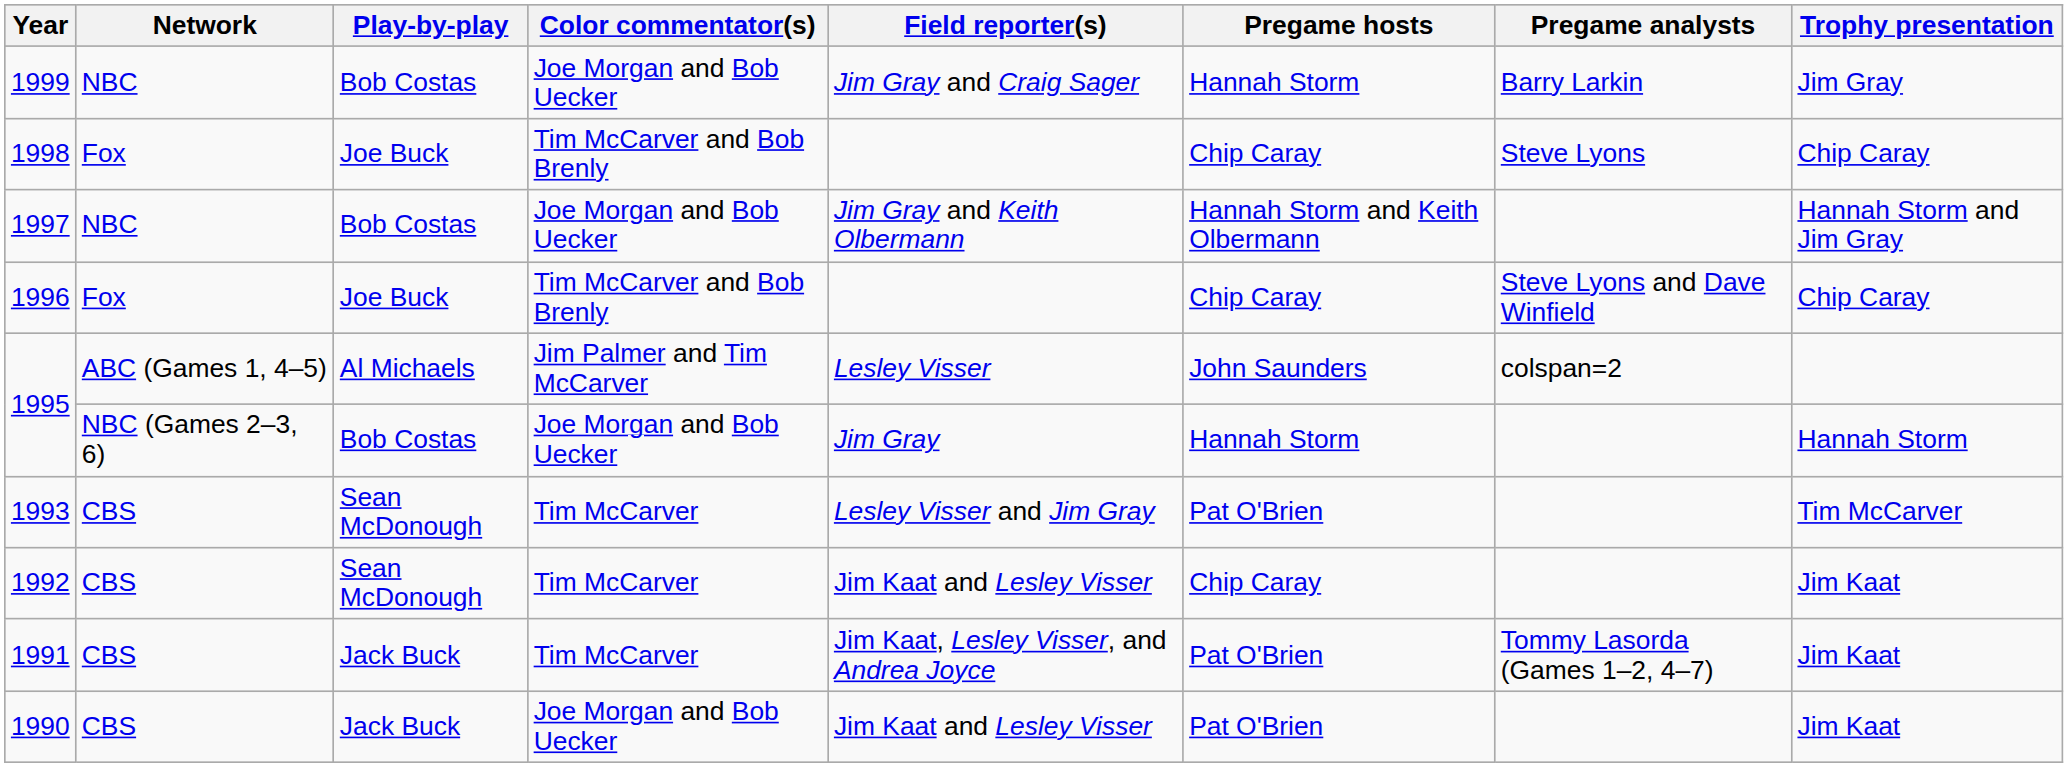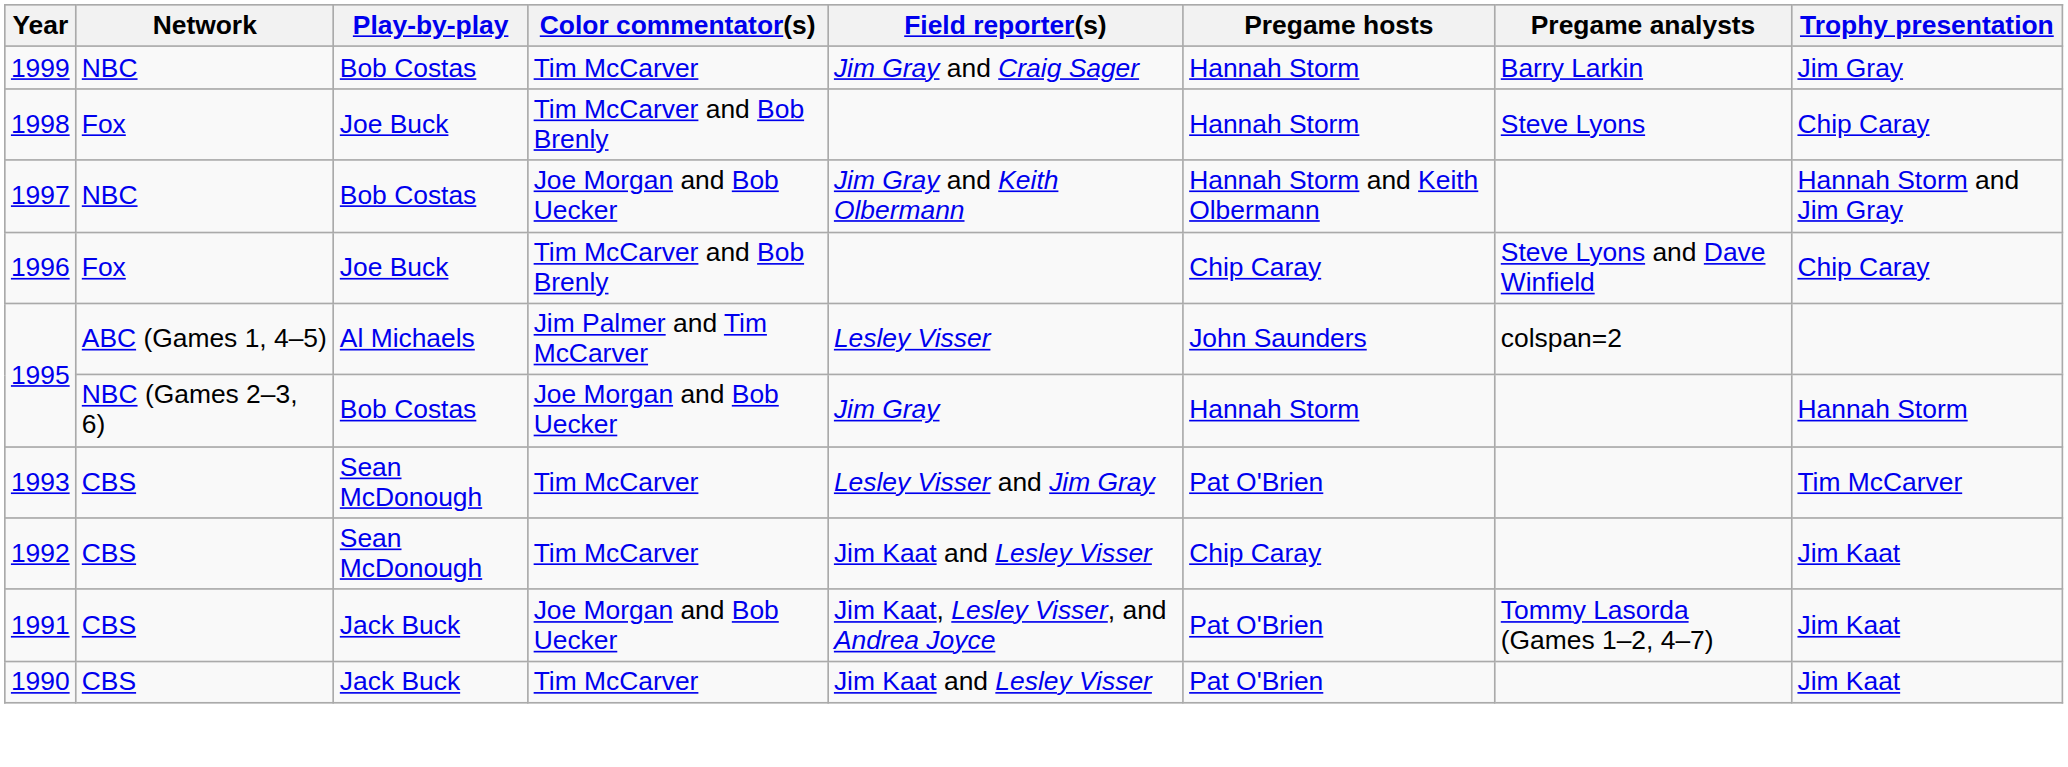1999 | Color commentator(s): Joe Morgan and Bob Uecker -> Tim McCarver
1998 | Pregame hosts: Chip Caray -> Hannah Storm
1991 | Color commentator(s): Tim McCarver -> Joe Morgan and Bob Uecker
1990 | Color commentator(s): Joe Morgan and Bob Uecker -> Tim McCarver
